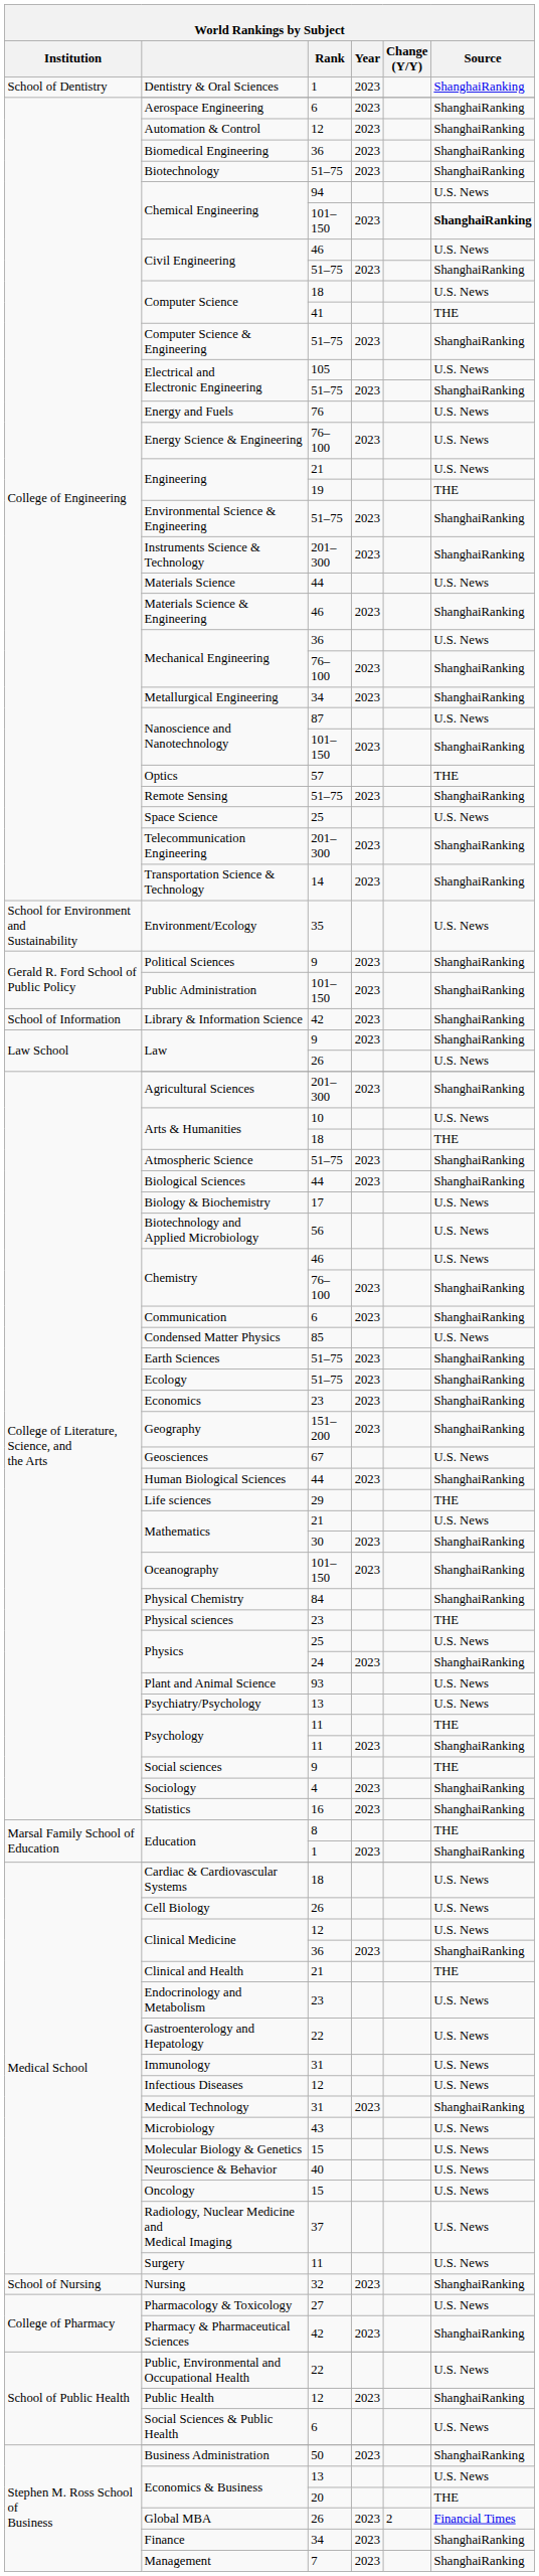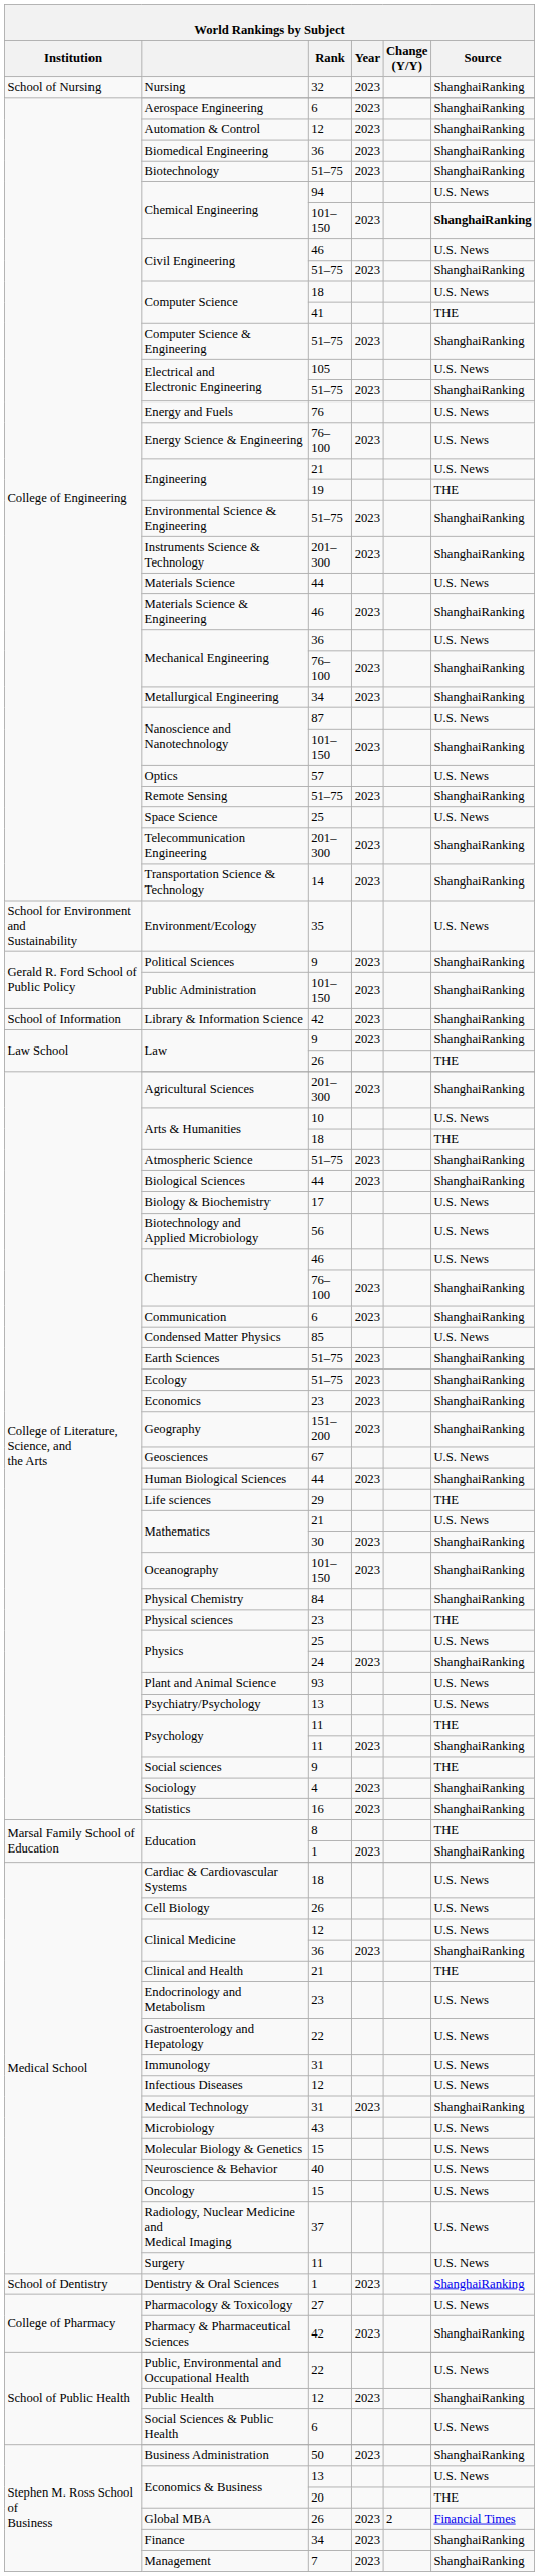rows swapped: Dentistry & Oral Sciences <-> Nursing
Optics | Source: THE -> U.S. News
Law / 26 | Source: U.S. News -> THE
